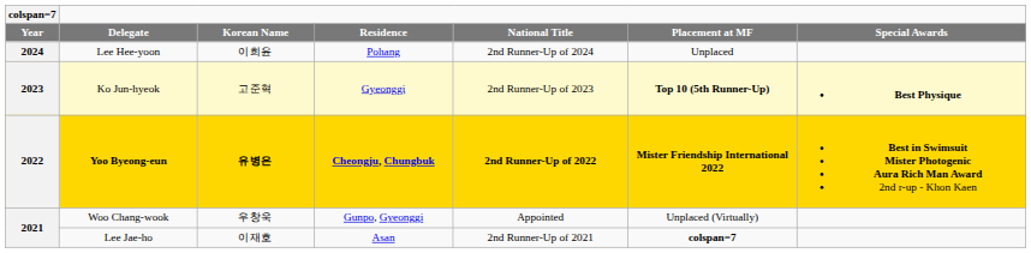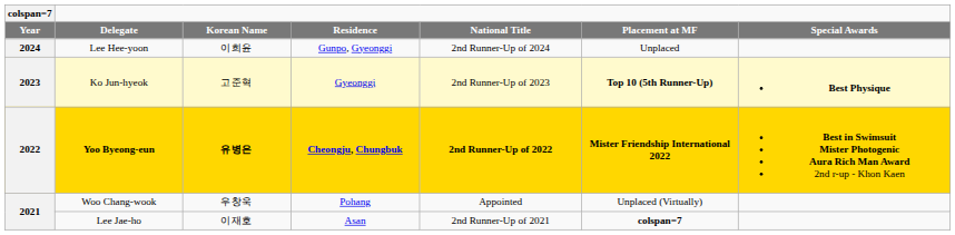Lee Hee-yoon | Residence: Pohang -> Gunpo, Gyeonggi
Woo Chang-wook | Residence: Gunpo, Gyeonggi -> Pohang
